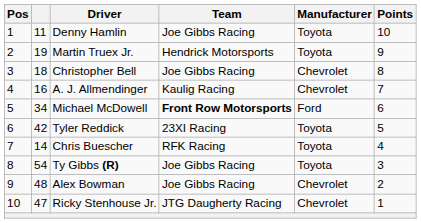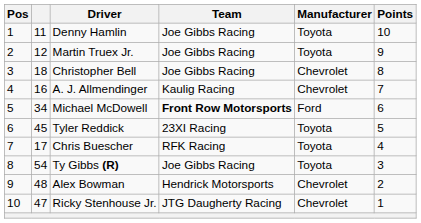Martin Truex Jr. | column 2: 19 -> 12
Martin Truex Jr. | Team: Hendrick Motorsports -> Joe Gibbs Racing
Tyler Reddick | column 2: 42 -> 45
Chris Buescher | column 2: 14 -> 17
Alex Bowman | Team: Joe Gibbs Racing -> Hendrick Motorsports
